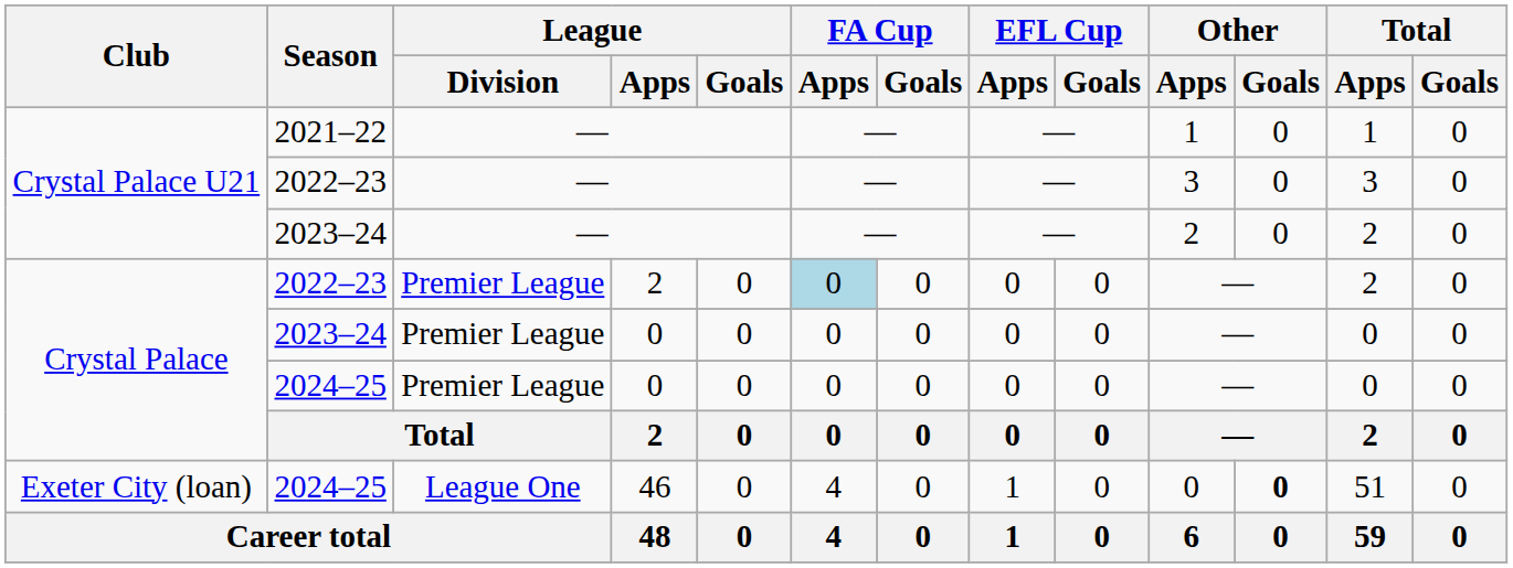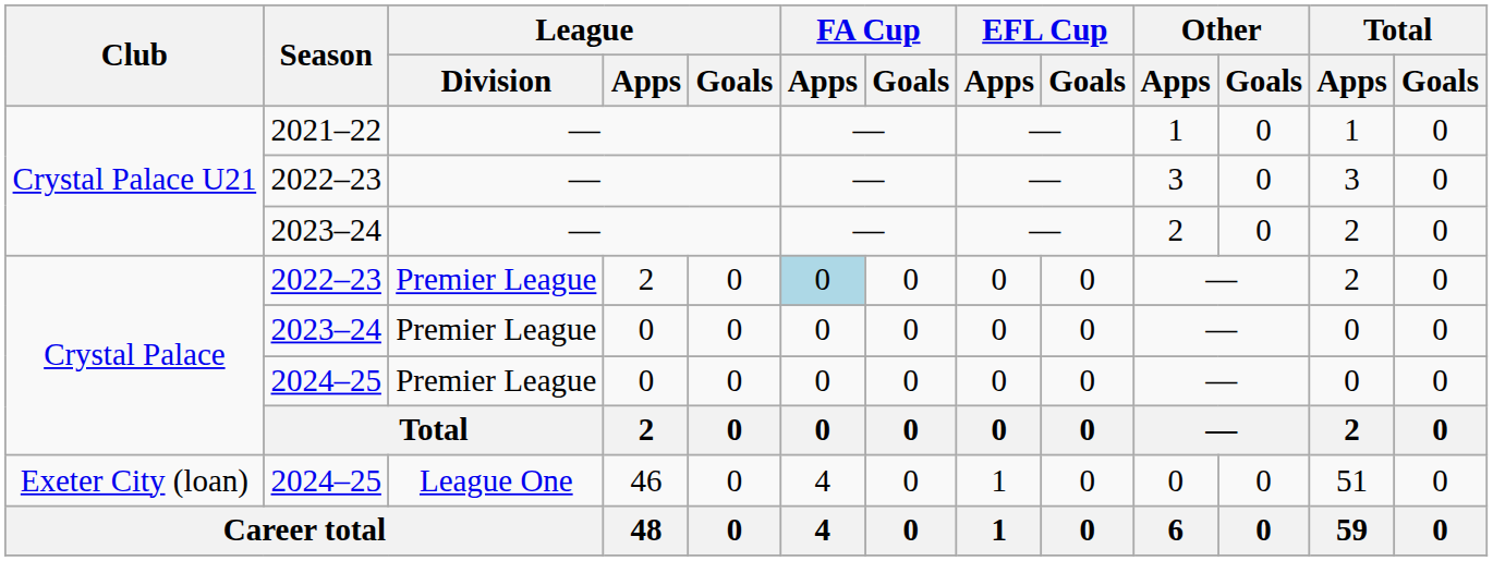2024–25 / 46 | Other / Goals: bold -> normal
